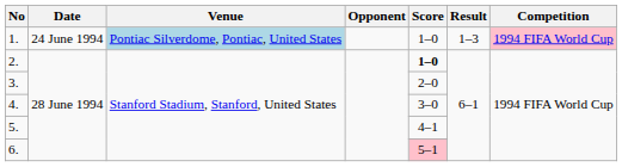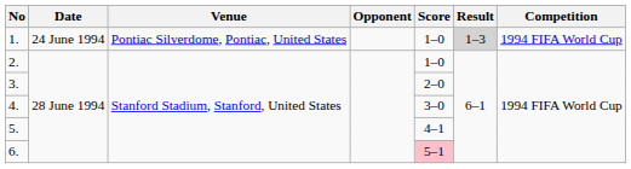1. | Venue: lightblue background -> no background
1. | Result: no background -> lightgrey background
1. | Competition: pink background -> no background
2. | Score: bold -> normal
